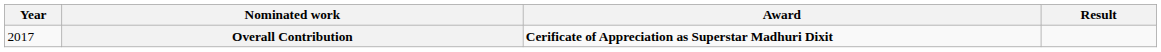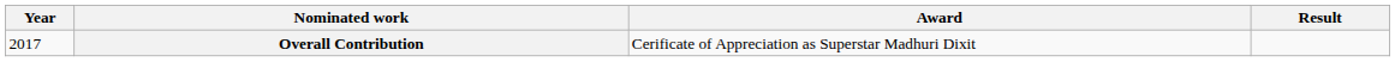row 2 | Award: bold -> normal
